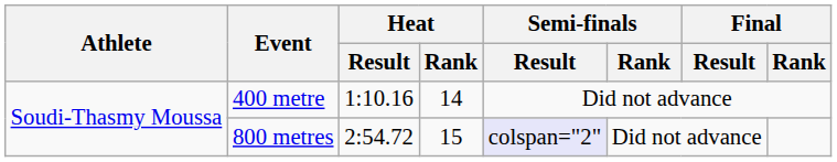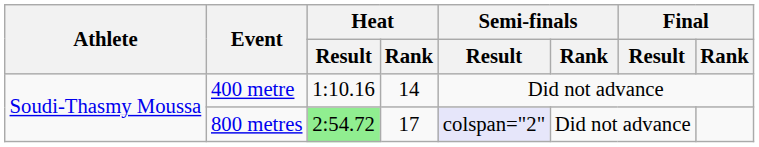800 metres | Heat / Result: no background -> lightgreen background
800 metres | Heat / Rank: 15 -> 17
